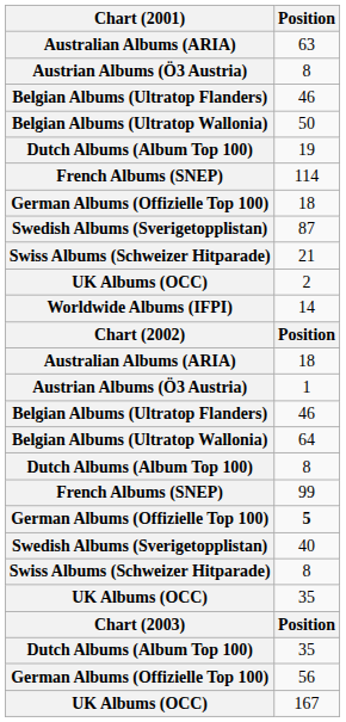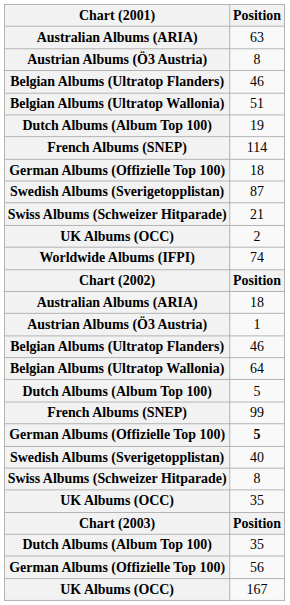row 5 | Position: 50 -> 51
row 12 | Position: 14 -> 74
row 18 | Position: 8 -> 5
